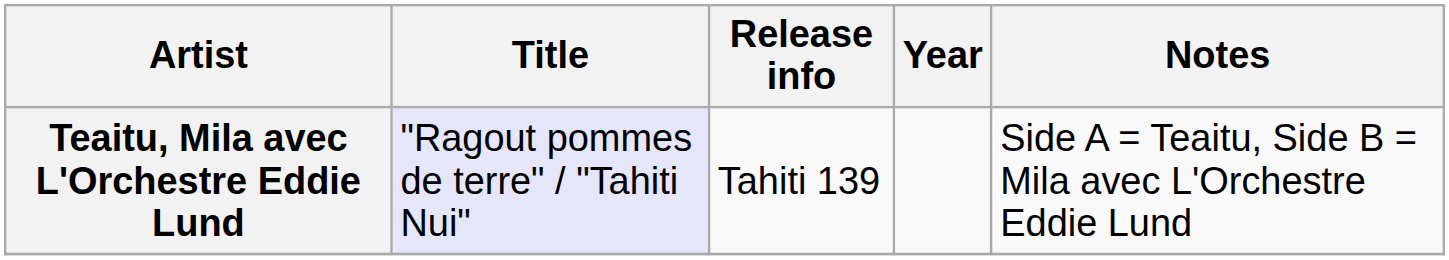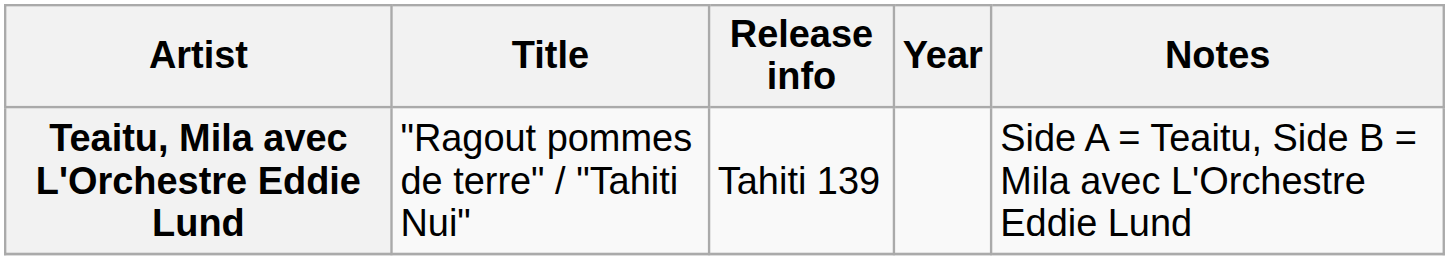Teaitu, Mila avec L'Orchestre Eddie Lund | Title: lavender background -> no background
